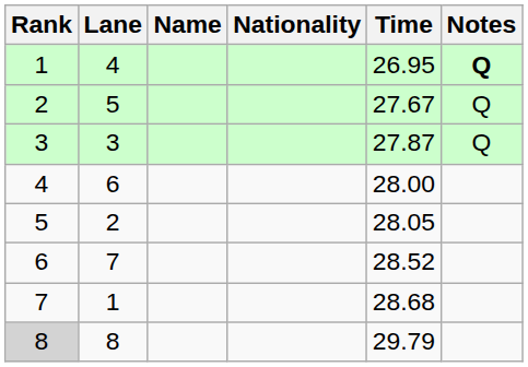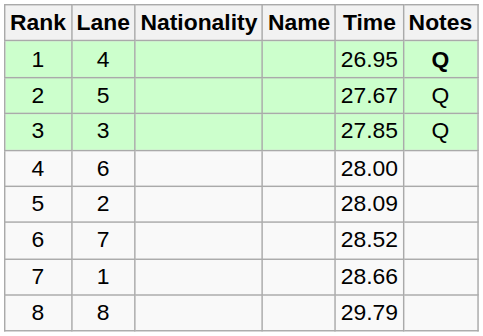columns swapped: Name <-> Nationality
row 4 | Time: 27.87 -> 27.85
row 6 | Time: 28.05 -> 28.09
row 8 | Time: 28.68 -> 28.66
row 9 | Rank: lightgrey background -> no background
